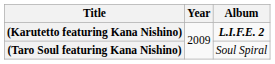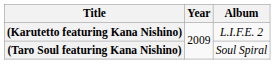(Karutetto featuring Kana Nishino) | Album: bold -> normal
